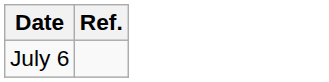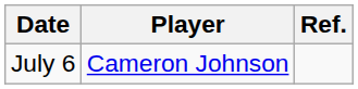+ column: Player | Cameron Johnson
